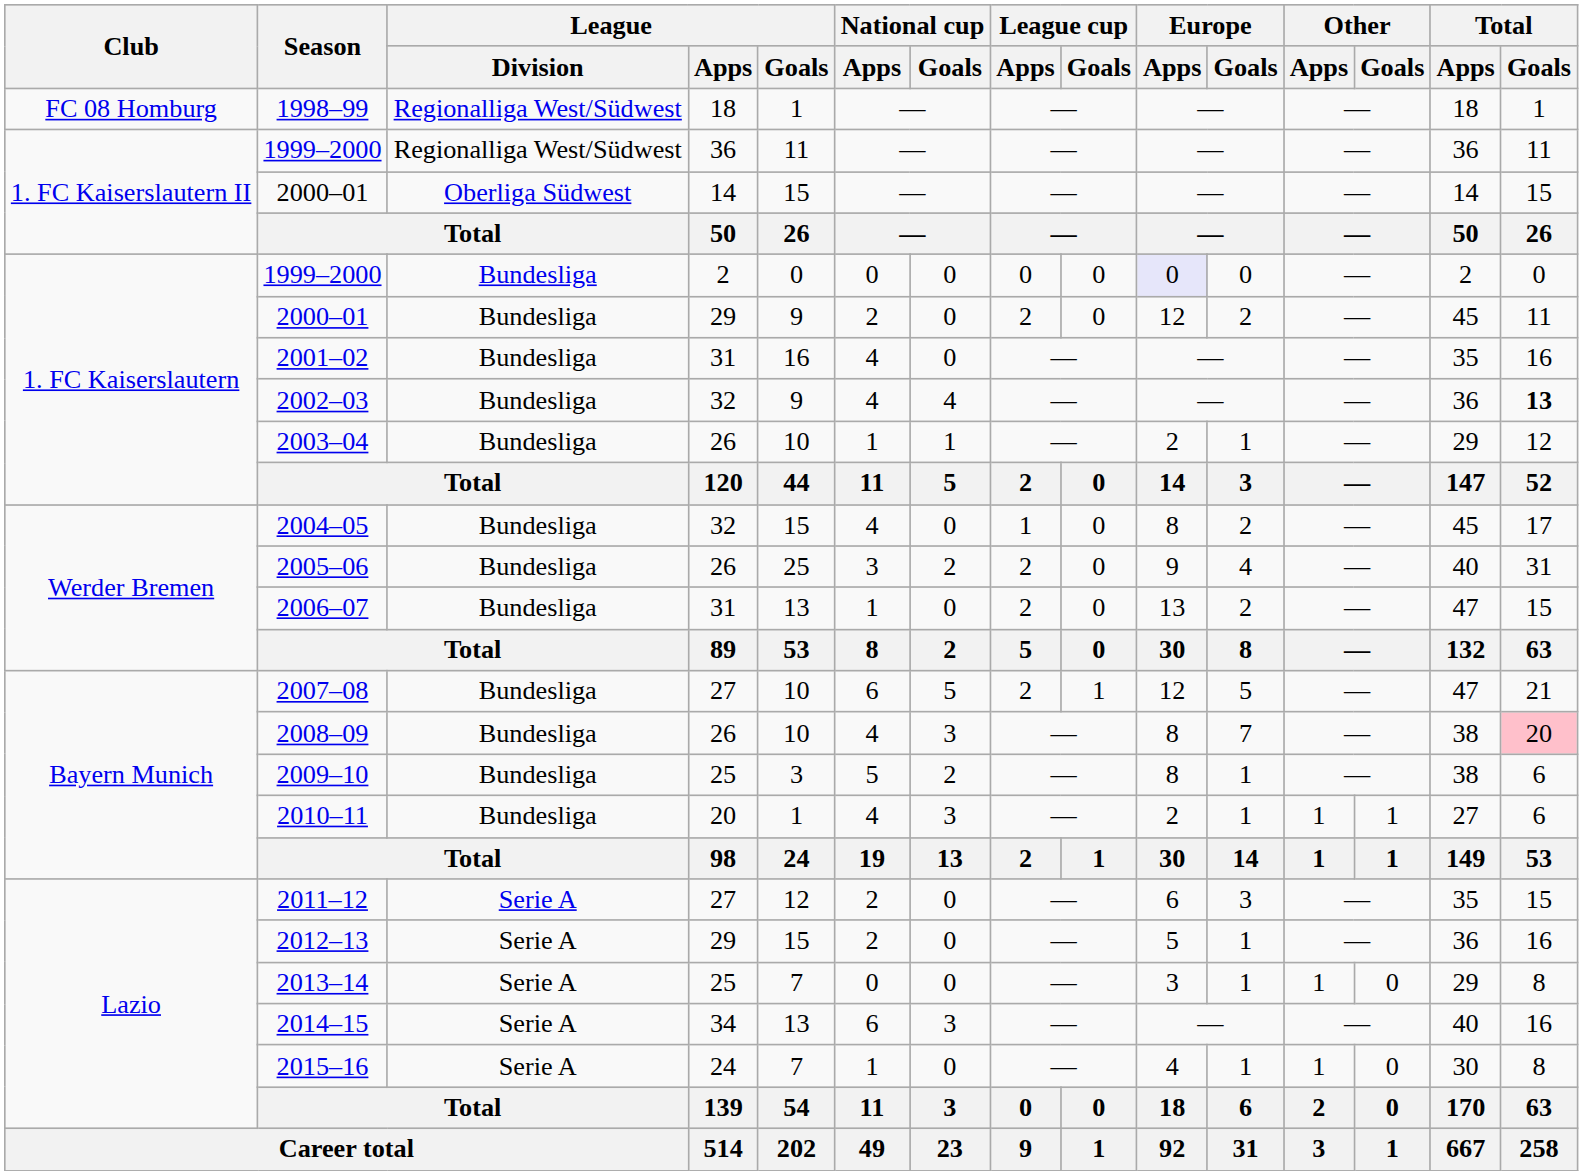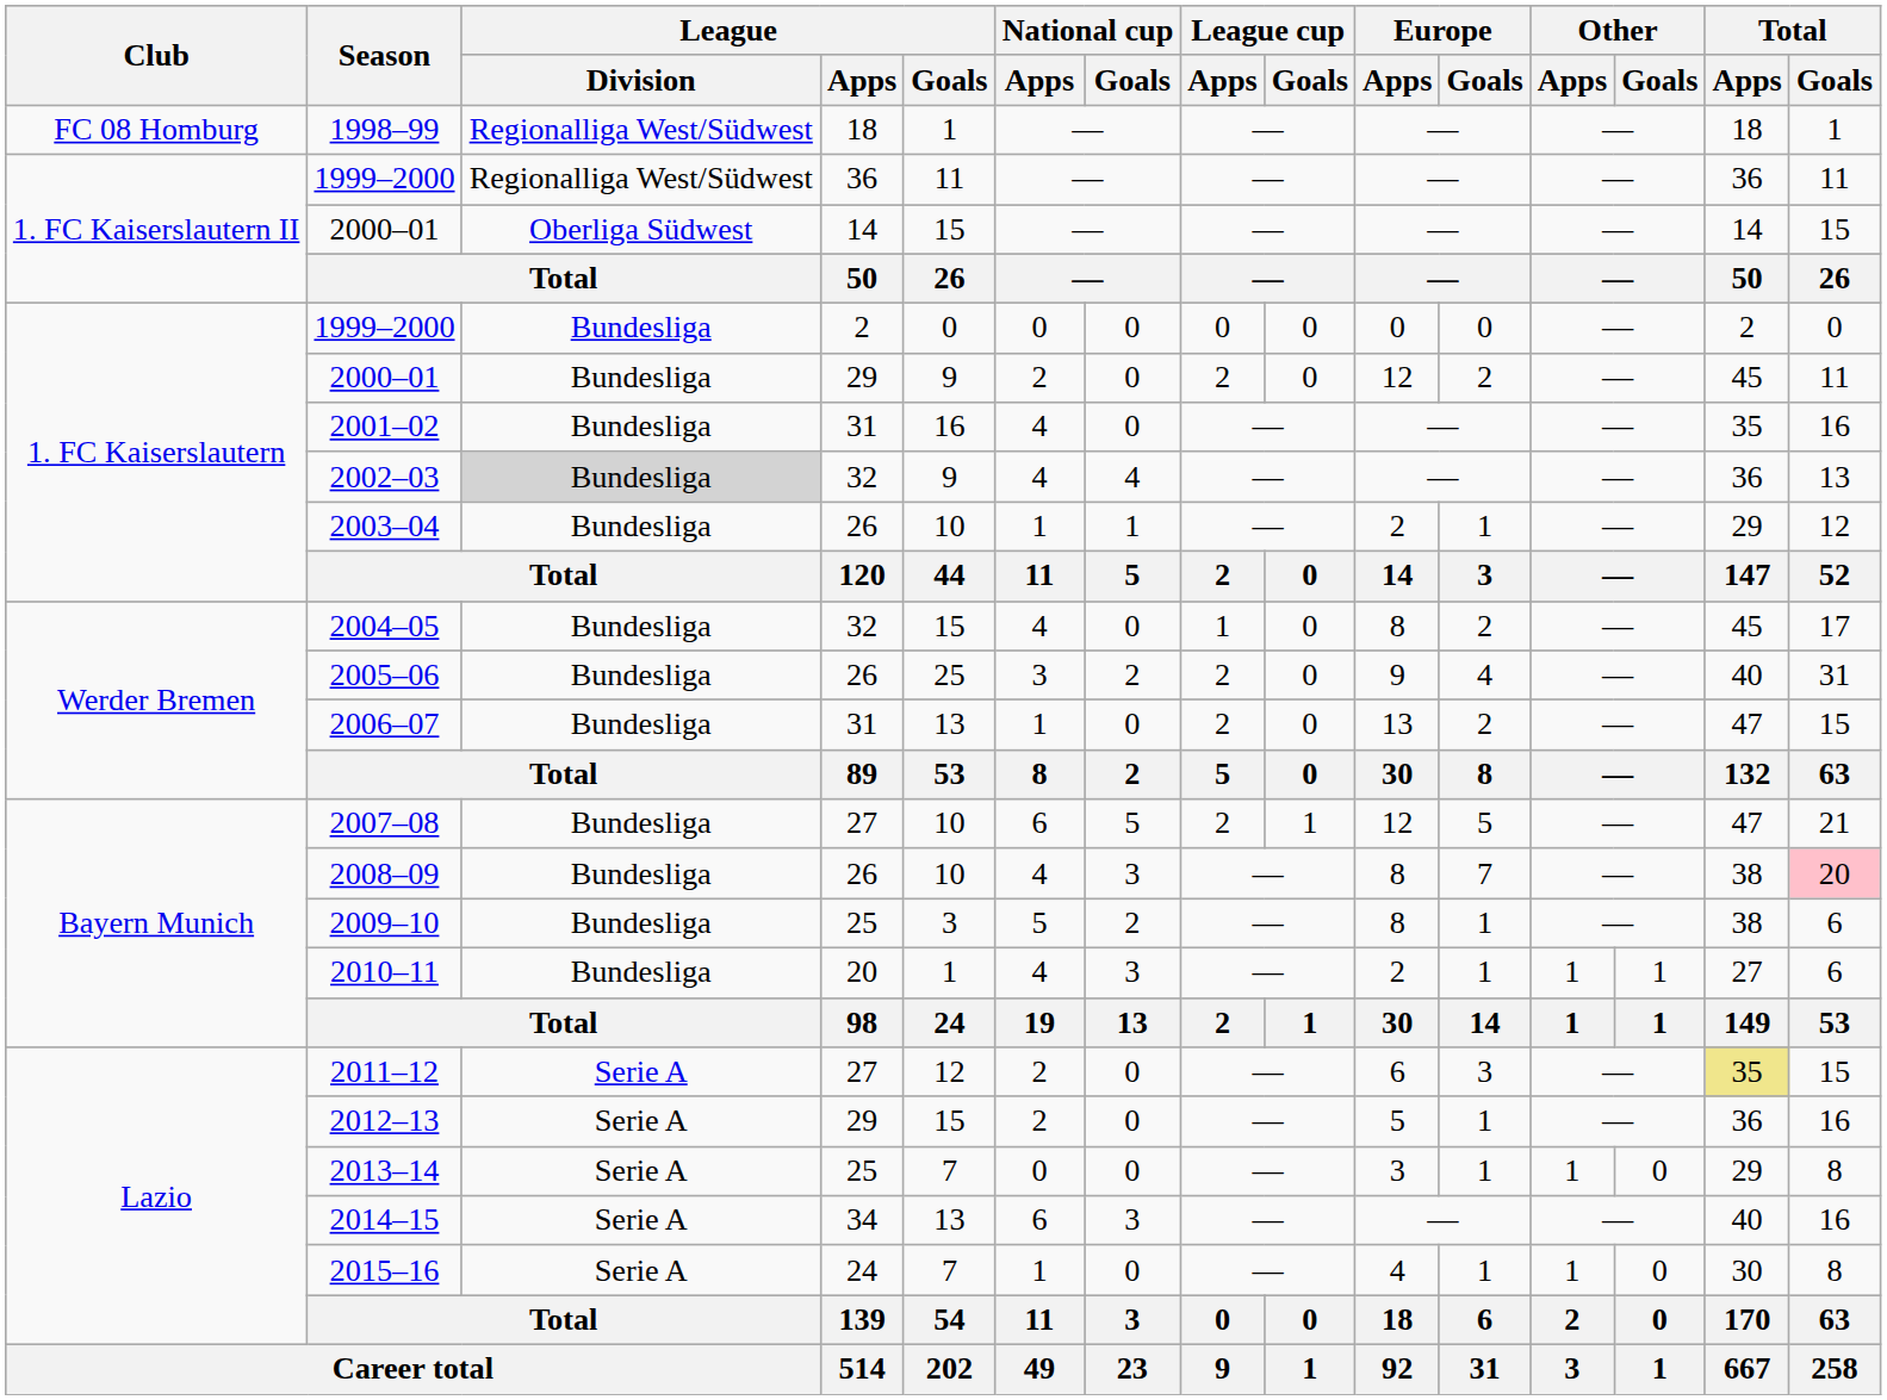1999–2000 / 2 | Europe / Apps: lavender background -> no background
2002–03 | League / Division: no background -> lightgrey background
2002–03 | Total / Goals: bold -> normal
2011–12 | Total / Apps: no background -> khaki background
